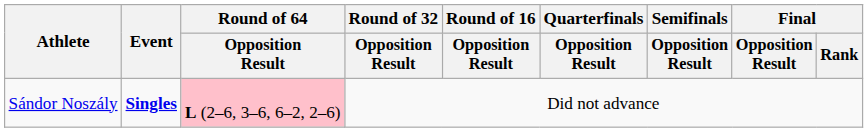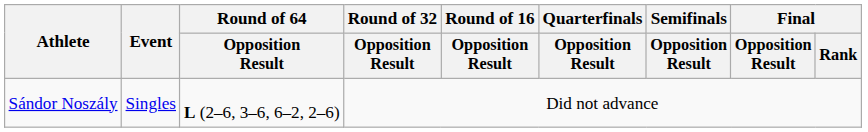Sándor Noszály | Event: bold -> normal
Sándor Noszály | Round of 64 / Opposition Result: pink background -> no background
